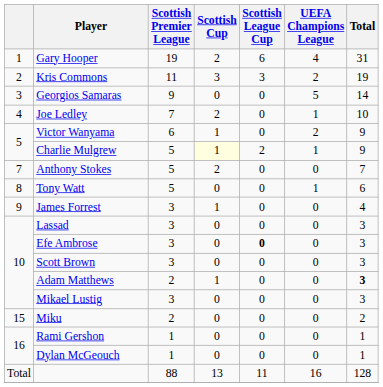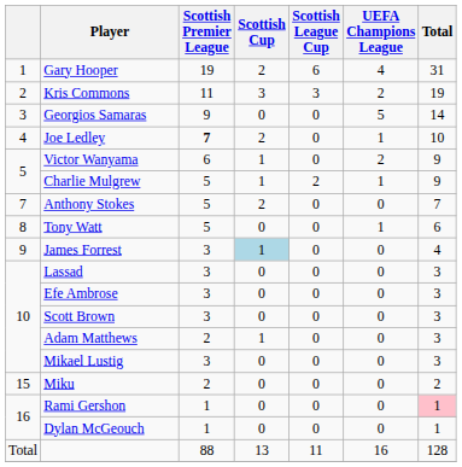Joe Ledley | Scottish Premier League: normal -> bold
Charlie Mulgrew | Scottish Cup: lightyellow background -> no background
James Forrest | Scottish Cup: no background -> lightblue background
Efe Ambrose | Scottish League Cup: bold -> normal
Adam Matthews | Total: bold -> normal
Rami Gershon | Total: no background -> pink background
